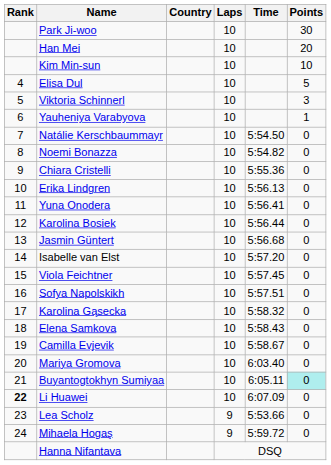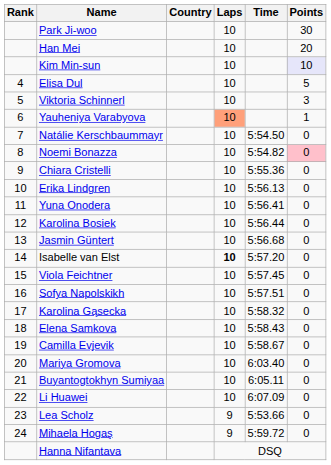Kim Min-sun | Points: no background -> lavender background
Yauheniya Varabyova | Laps: no background -> lightsalmon background
Noemi Bonazza | Points: no background -> pink background
Isabelle van Elst | Laps: normal -> bold
Buyantogtokhyn Sumiyaa | Points: paleturquoise background -> no background
Li Huawei | Rank: bold -> normal
